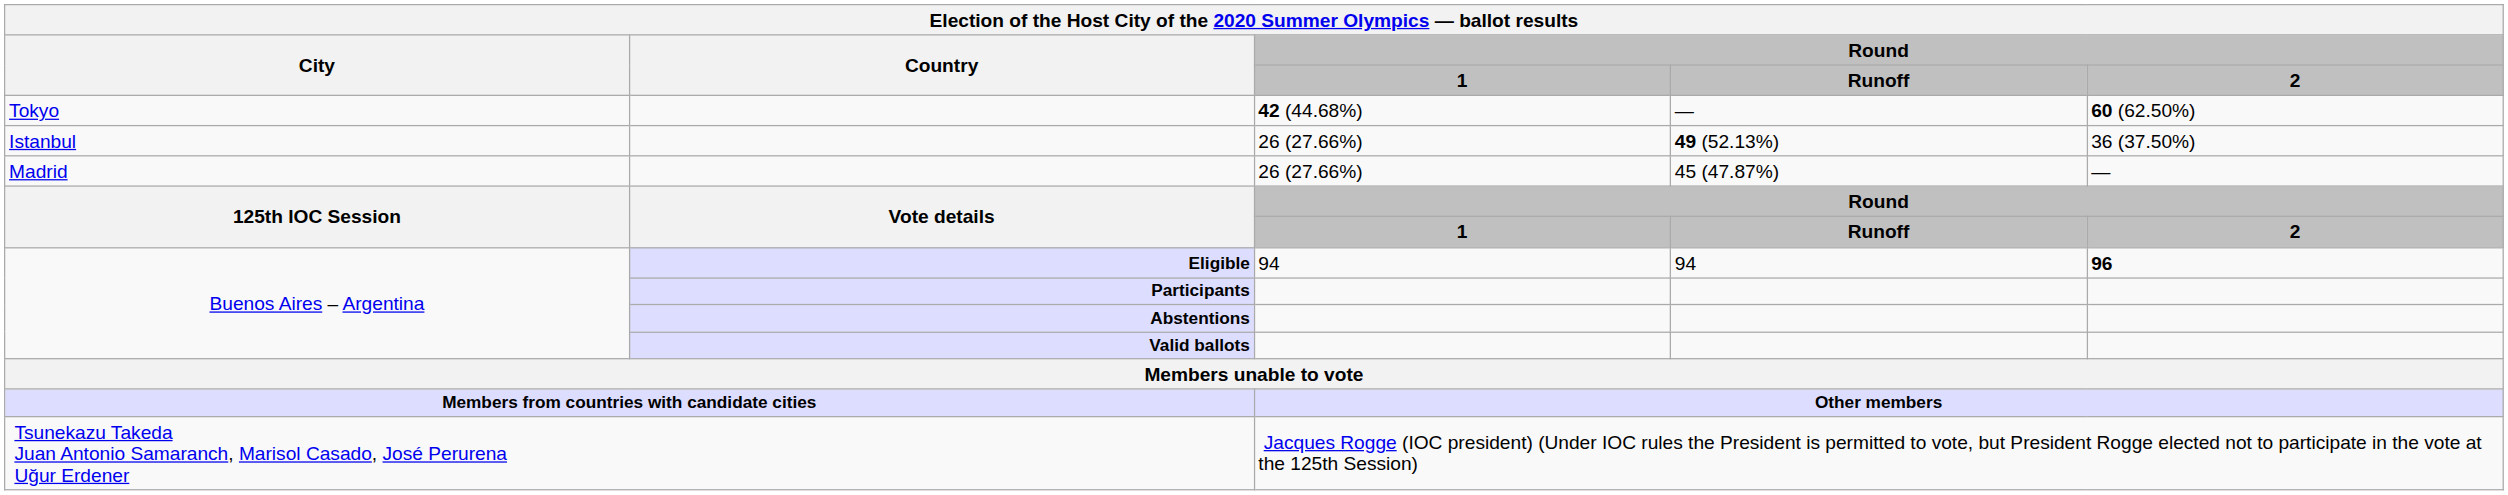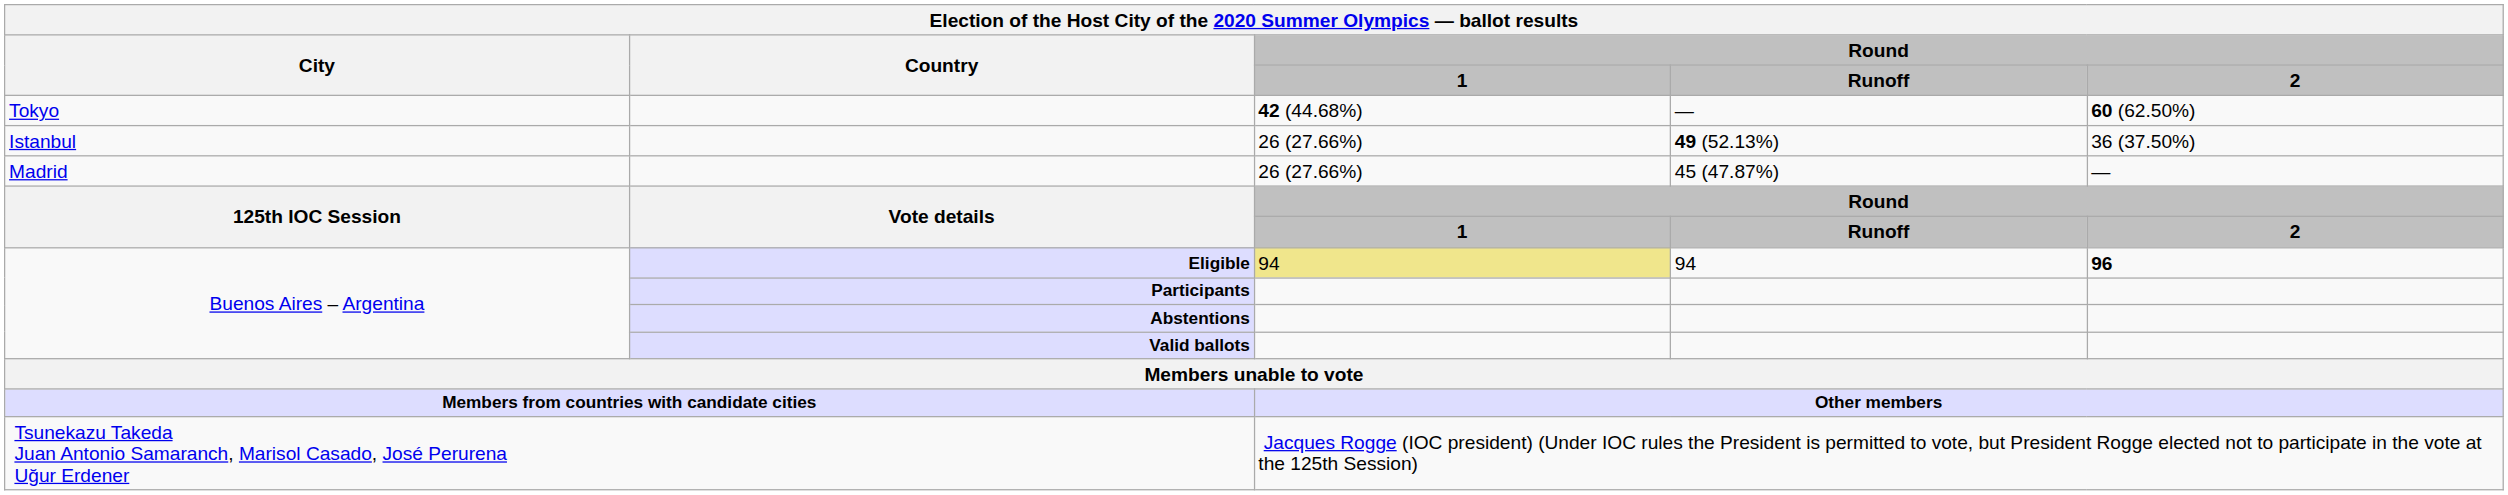Eligible | Round / 1: no background -> khaki background
